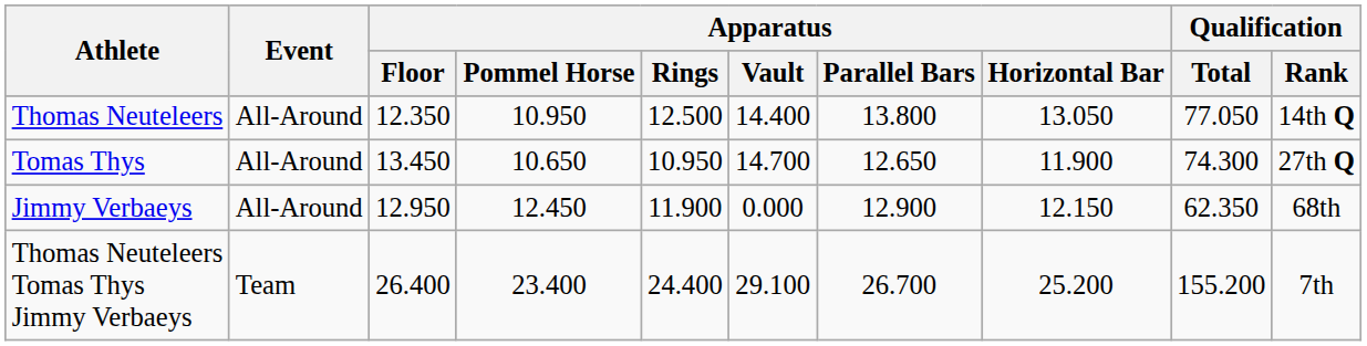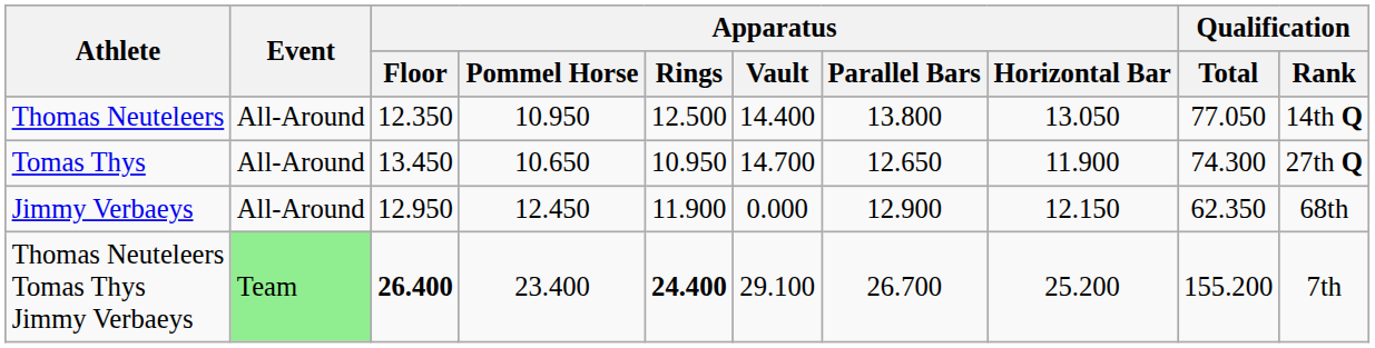Thomas Neuteleers Tomas Thys Jimmy Verbaeys | Event: no background -> lightgreen background
Thomas Neuteleers Tomas Thys Jimmy Verbaeys | Apparatus / Floor: normal -> bold
Thomas Neuteleers Tomas Thys Jimmy Verbaeys | Apparatus / Rings: normal -> bold
